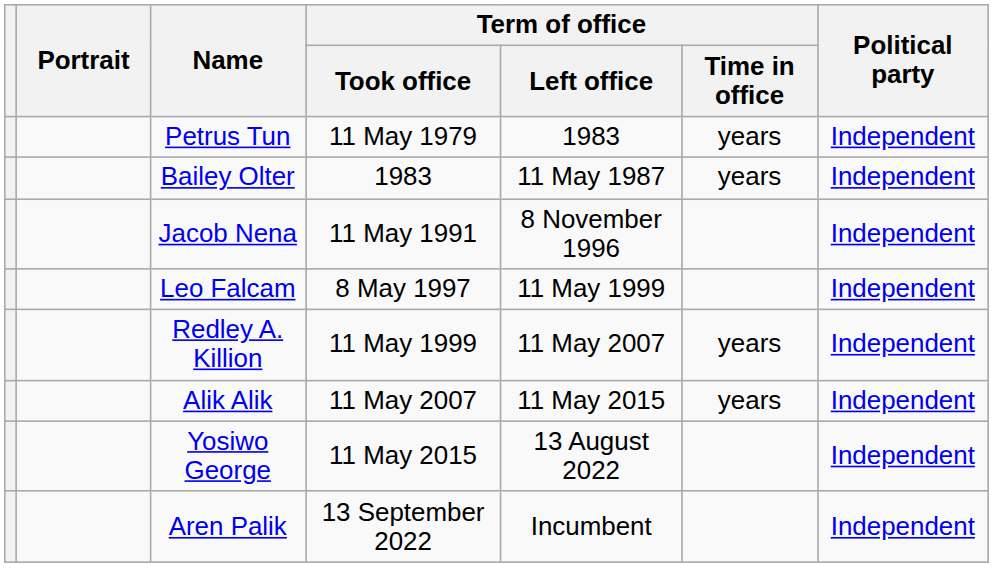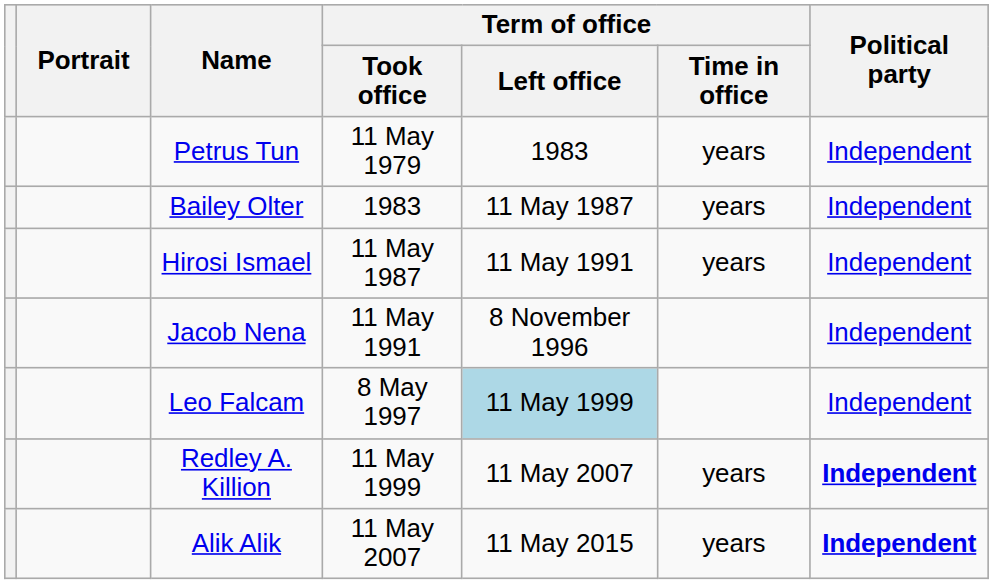+ row: Hirosi Ismael | 11 May 1987 | 11 May 1991 | years | Independent
Leo Falcam | Term of office / Left office: no background -> lightblue background
Redley A. Killion | Political party: normal -> bold
Alik Alik | Political party: normal -> bold
- row: Yosiwo George | 11 May 2015 | 13 August 2022 | Independent
- row: Aren Palik | 13 September 2022 | Incumbent | Independent
